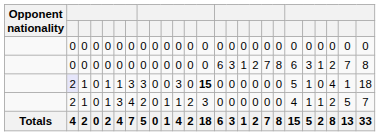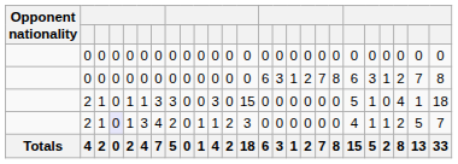row 5 | column 2: lavender background -> no background
row 5 | column 13: bold -> normal
row 6 | column 4: no background -> lavender background
